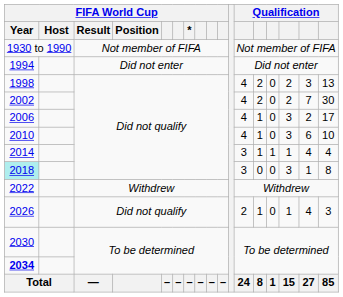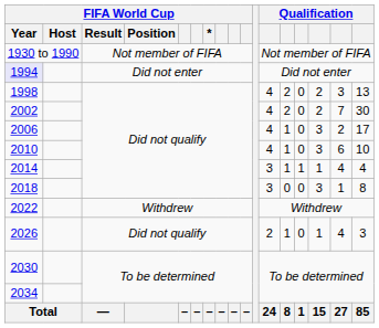1994 | FIFA World Cup / Year: no background -> lavender background
2018 | FIFA World Cup / Year: paleturquoise background -> no background
2034 | FIFA World Cup / Year: bold -> normal
